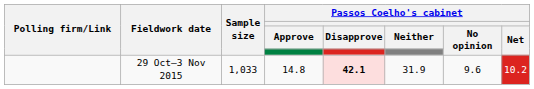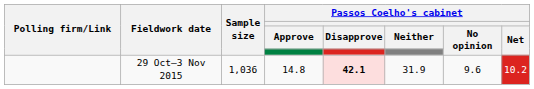29 Oct–3 Nov 2015 | Sample size: 1,033 -> 1,036
